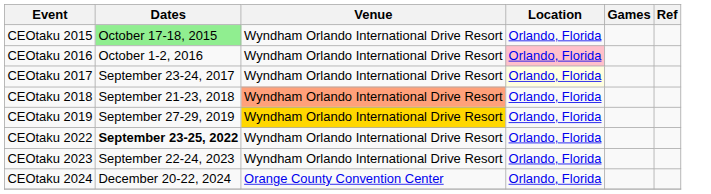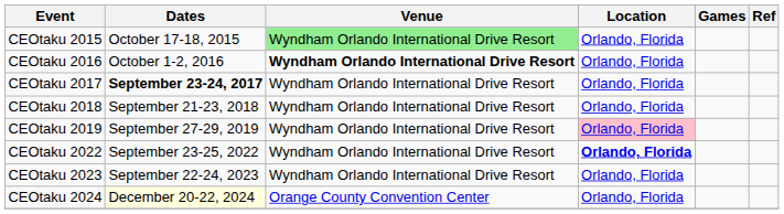CEOtaku 2015 | Dates: lightgreen background -> no background
CEOtaku 2015 | Venue: no background -> lightgreen background
CEOtaku 2016 | Venue: normal -> bold
CEOtaku 2016 | Location: pink background -> no background
CEOtaku 2017 | Dates: normal -> bold
CEOtaku 2017 | Location: lightyellow background -> no background
CEOtaku 2018 | Venue: lightsalmon background -> no background
CEOtaku 2019 | Venue: gold background -> no background
CEOtaku 2019 | Location: no background -> pink background
CEOtaku 2022 | Dates: bold -> normal
CEOtaku 2022 | Location: normal -> bold
CEOtaku 2024 | Dates: no background -> lightyellow background
